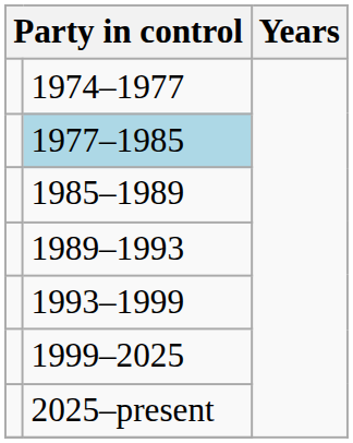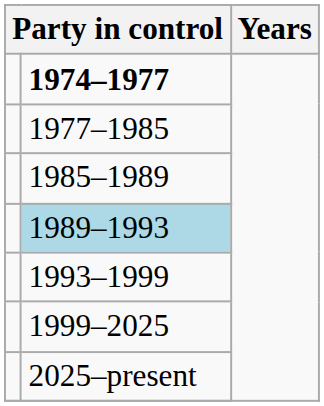1974–1977 | column 2: normal -> bold
1977–1985 | column 2: lightblue background -> no background
1989–1993 | column 2: no background -> lightblue background
